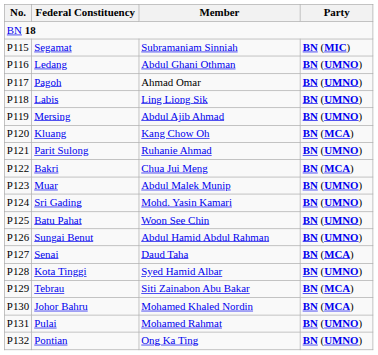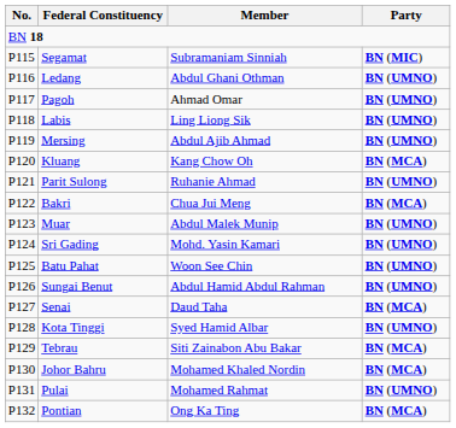Pontian | Party: BN (UMNO) -> BN (MCA)
